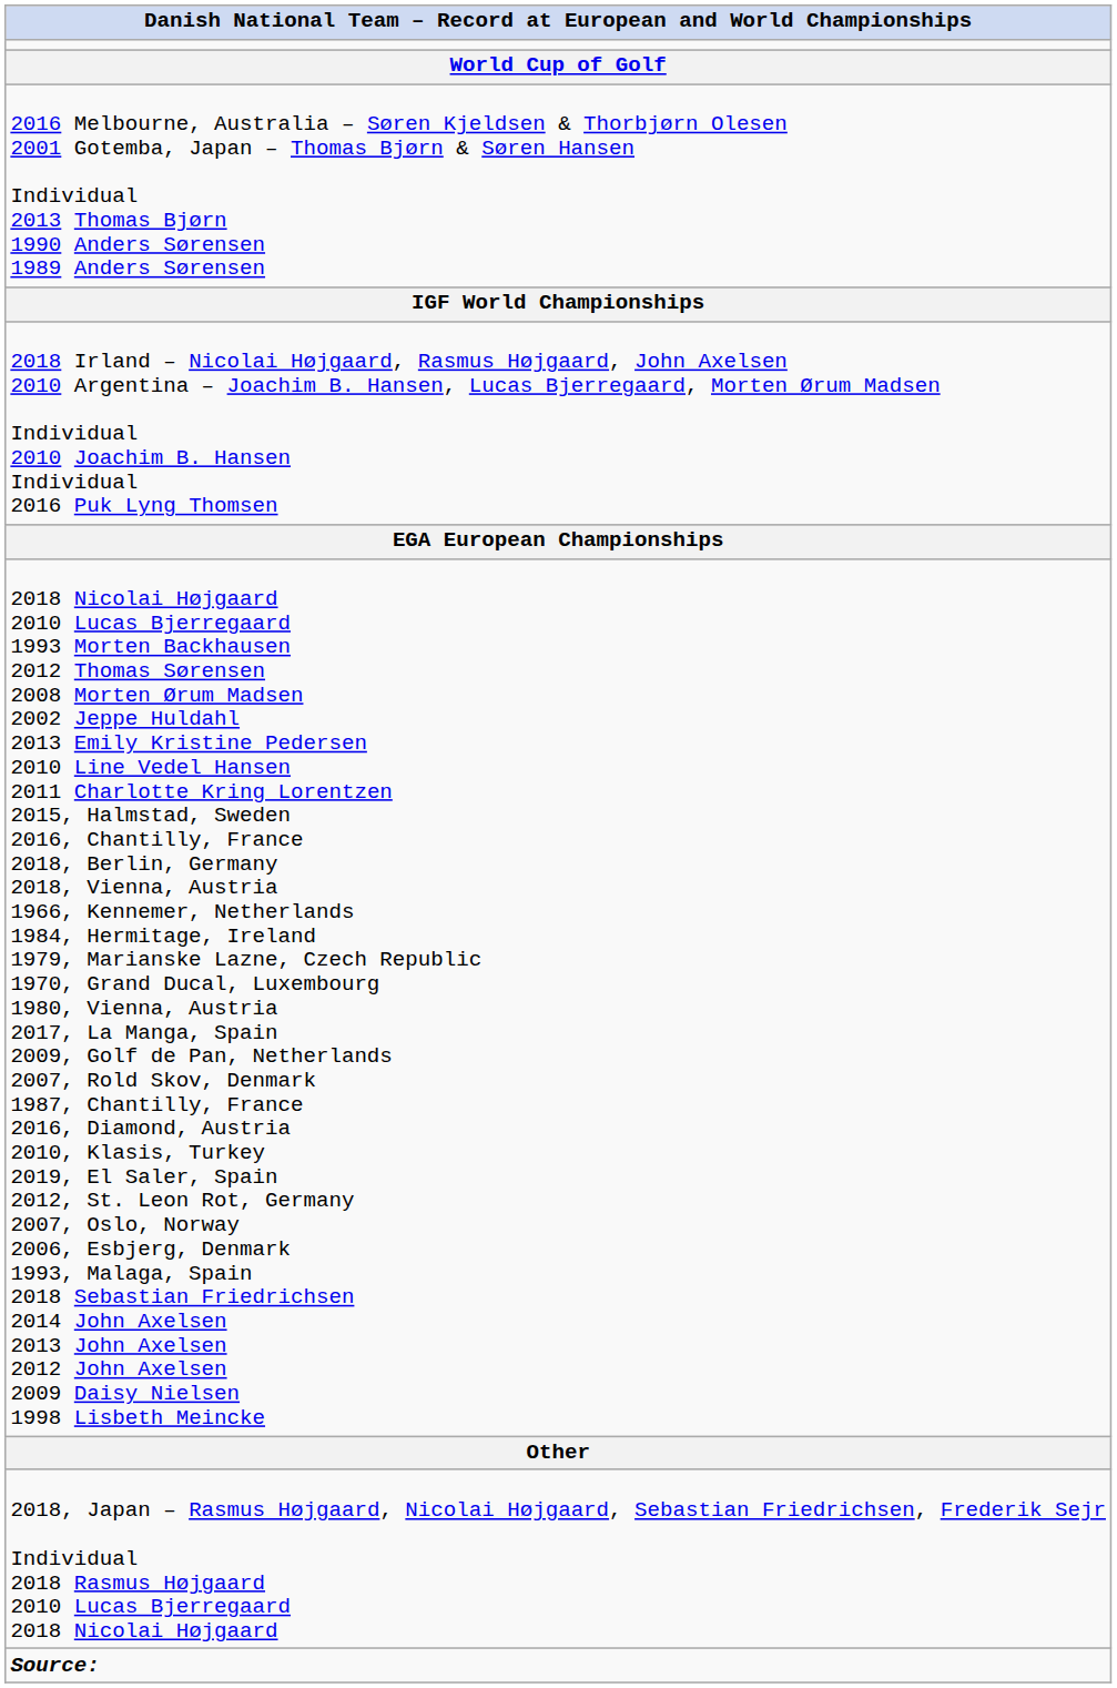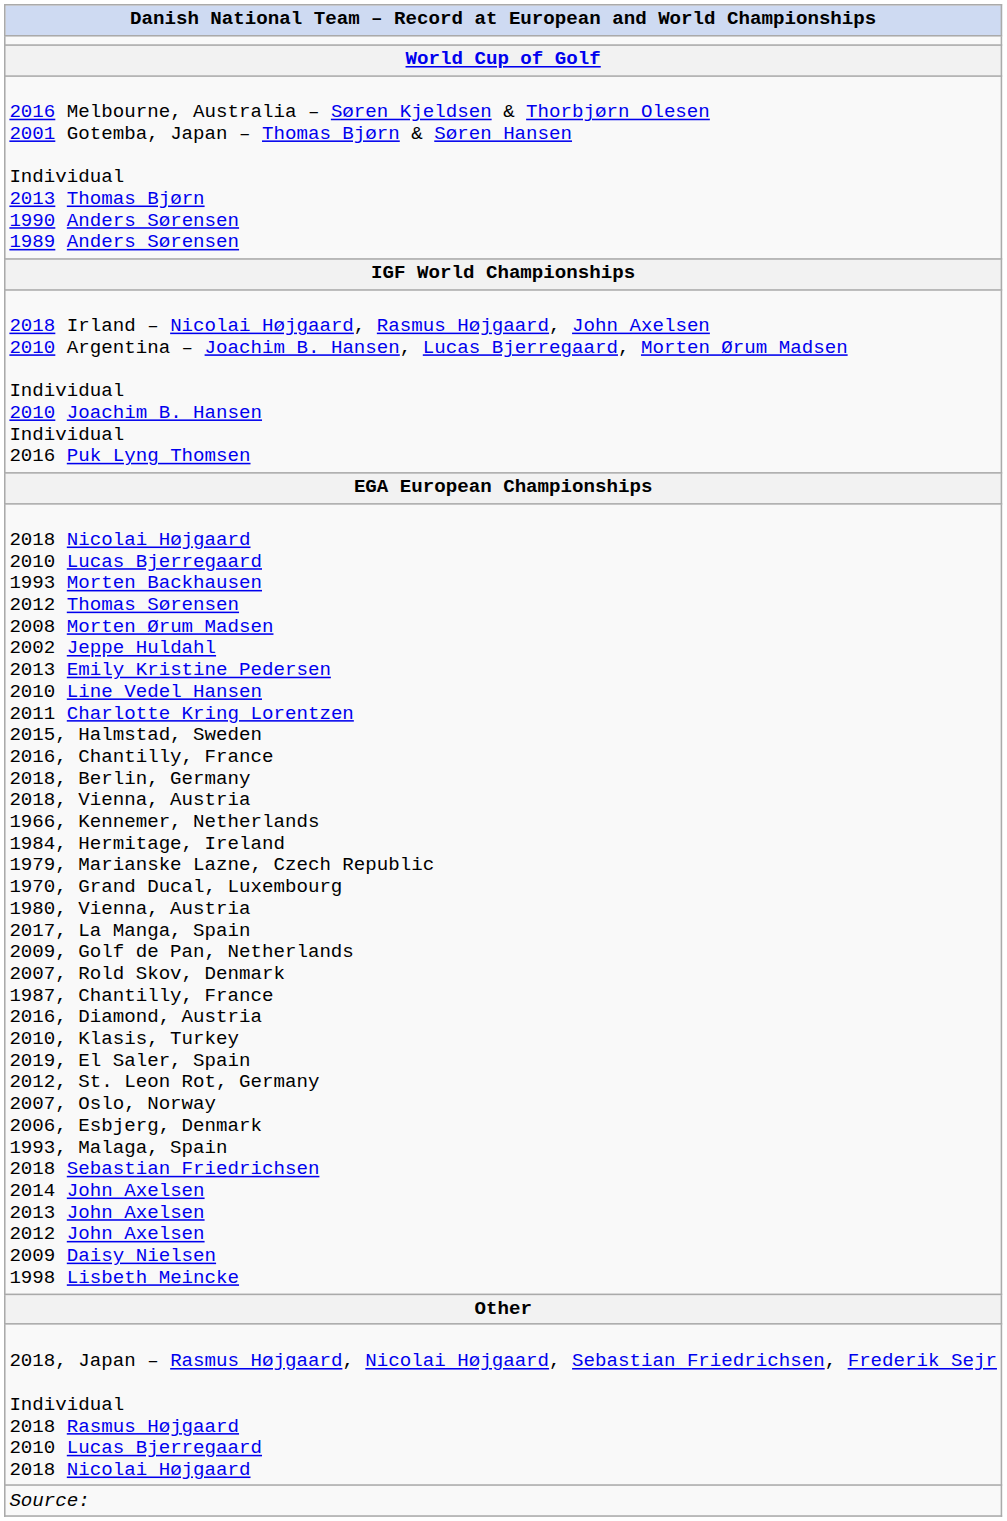Source: | column 1: bold -> normal
